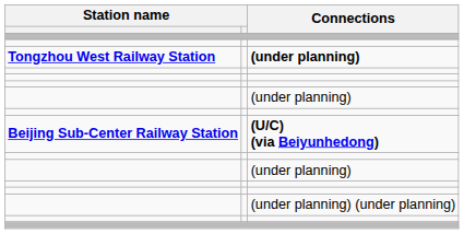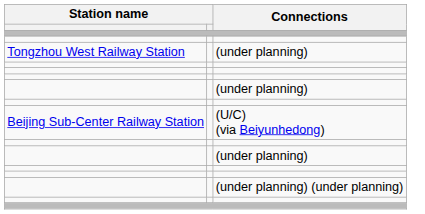Tongzhou West Railway Station / (under planning) | column 1: bold -> normal
Tongzhou West Railway Station / (under planning) | Connections: bold -> normal
(U/C) (via Beiyunhedong) | column 1: bold -> normal
(U/C) (via Beiyunhedong) | Connections: bold -> normal
